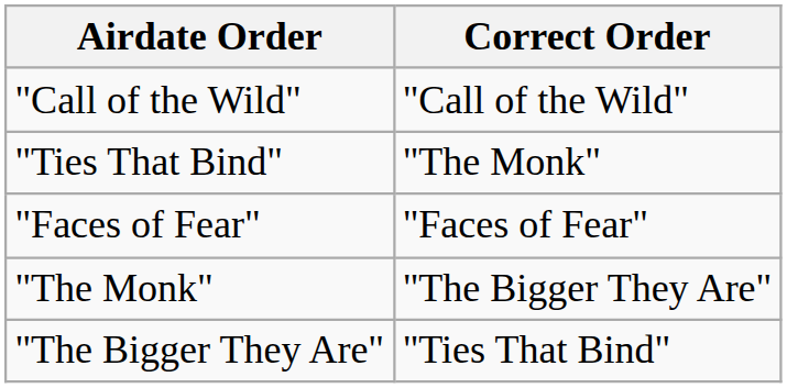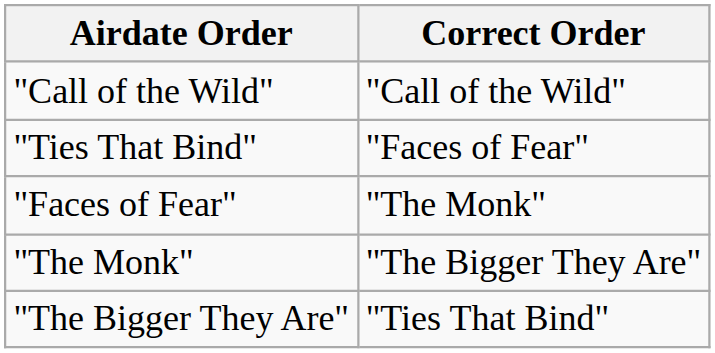row 3 | Correct Order: "The Monk" -> "Faces of Fear"
row 4 | Correct Order: "Faces of Fear" -> "The Monk"
